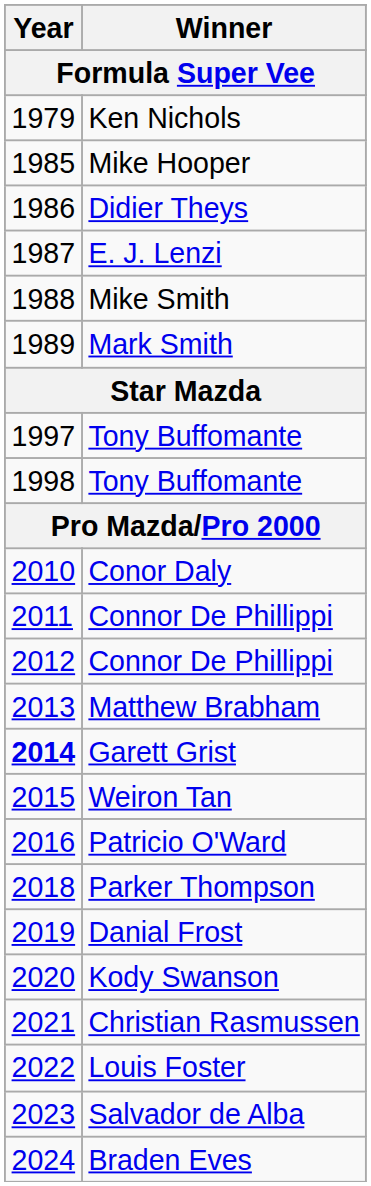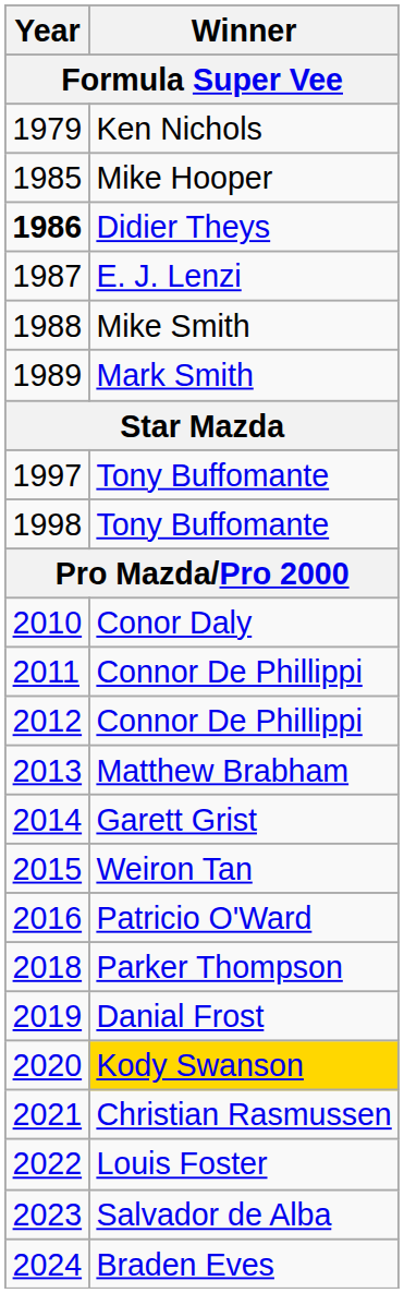row 5 | Year: normal -> bold
row 17 | Year: bold -> normal
row 22 | Winner: no background -> gold background
